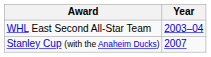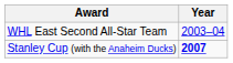Stanley Cup (with the Anaheim Ducks) | Year: normal -> bold
